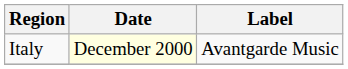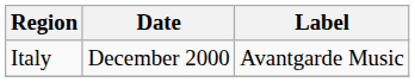Italy | Date: lightyellow background -> no background
